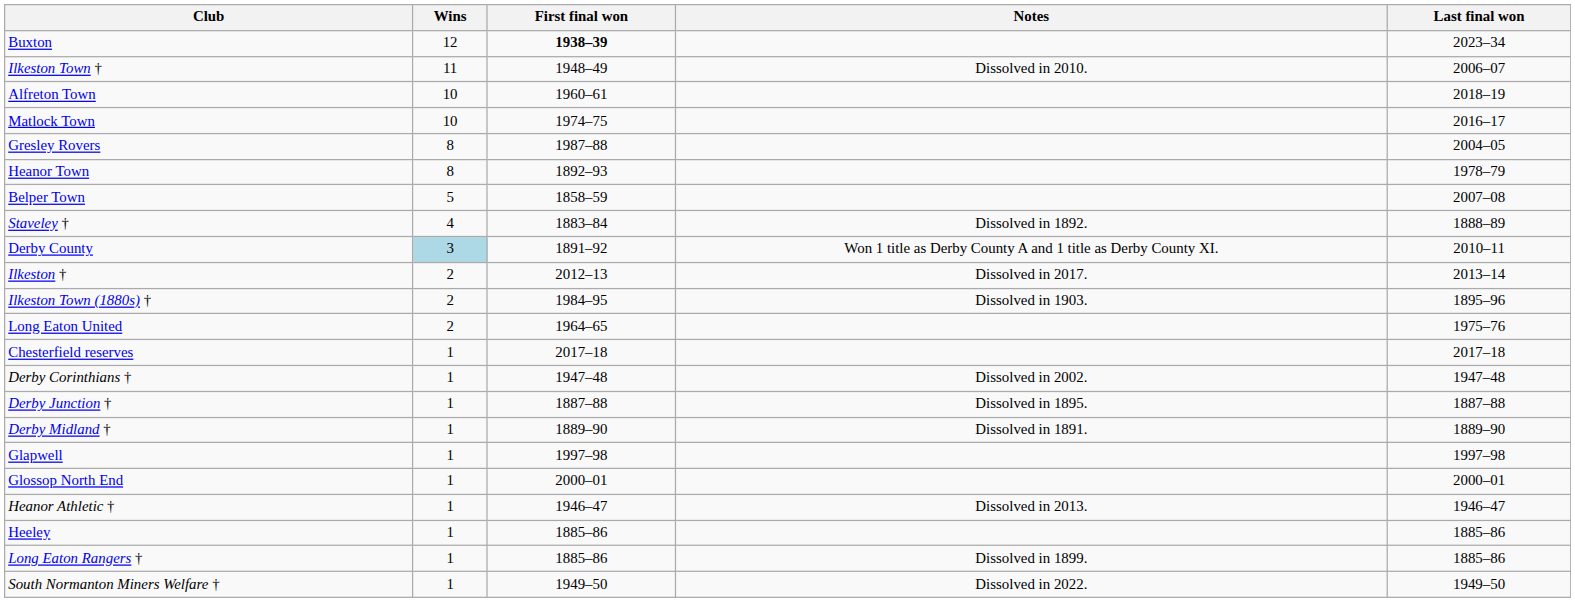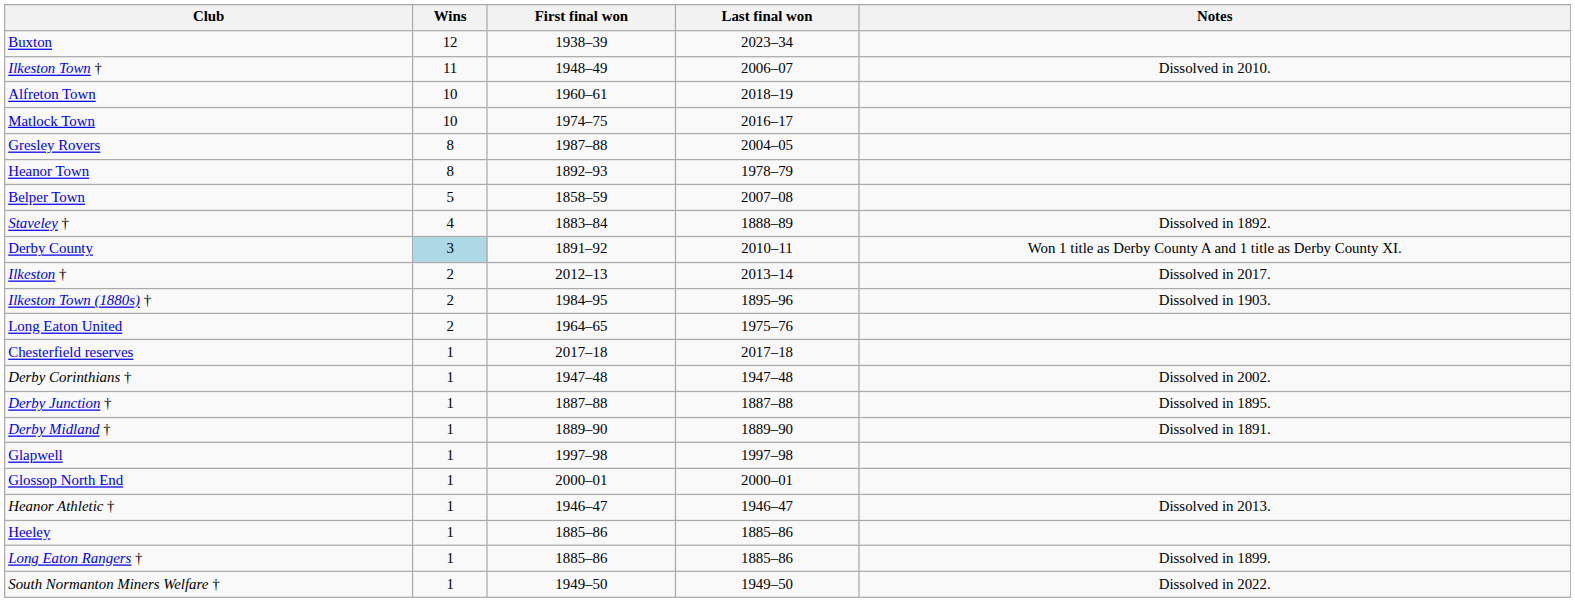columns swapped: Last final won <-> Notes
Buxton | First final won: bold -> normal
